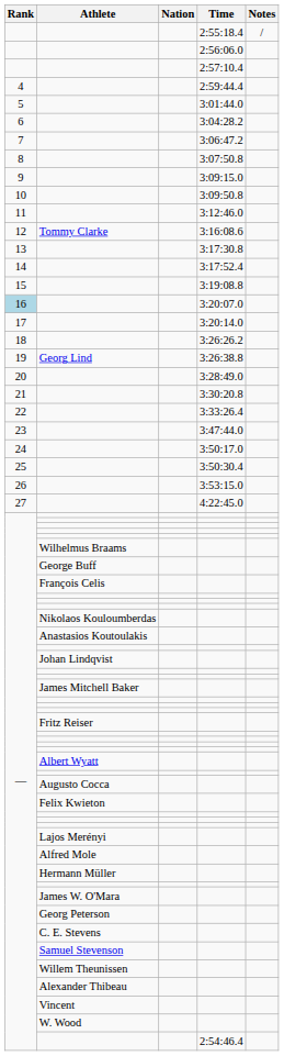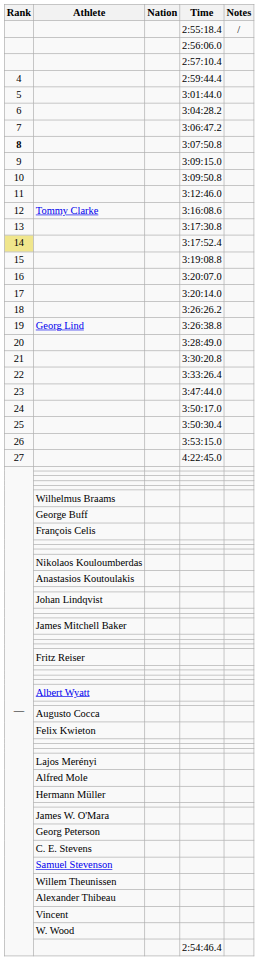3:07:50.8 | Rank: normal -> bold
3:17:52.4 | Rank: no background -> khaki background
3:20:07.0 | Rank: lightblue background -> no background
